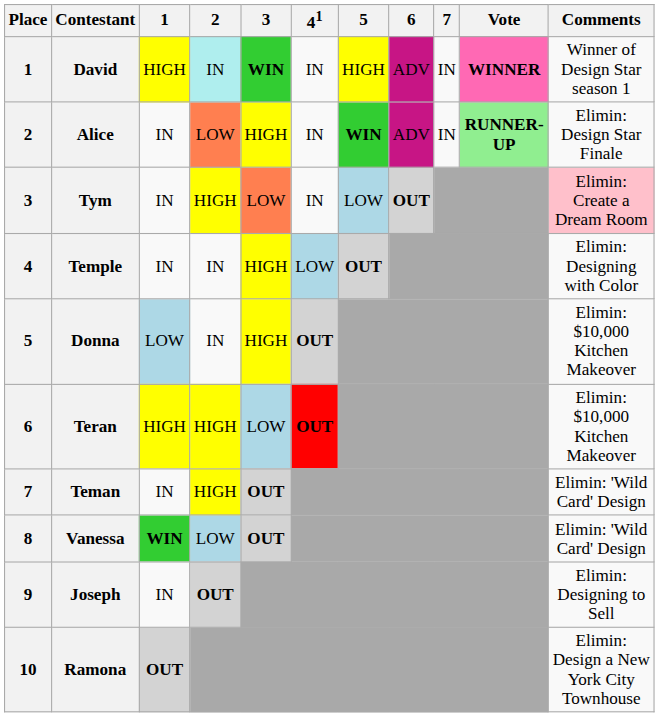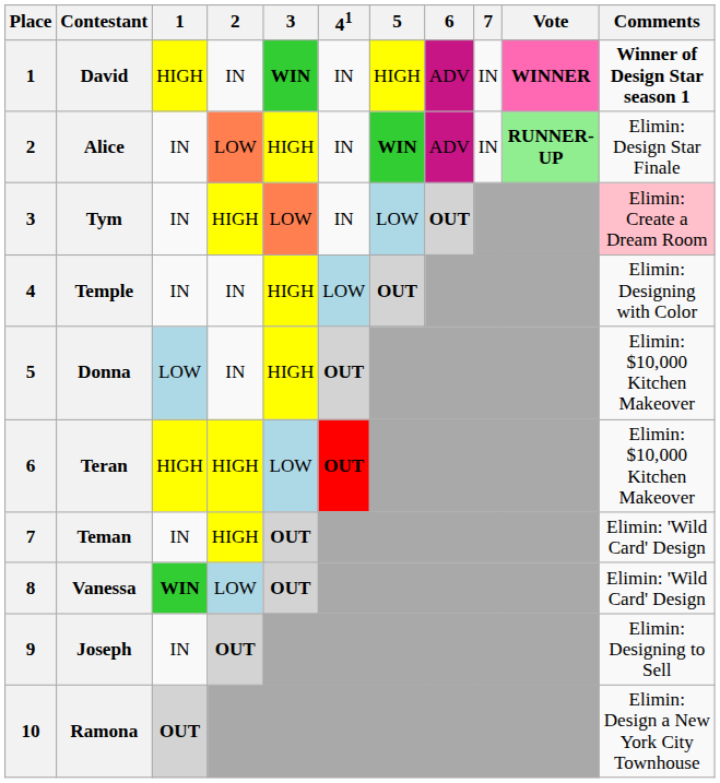David | 2: paleturquoise background -> no background
David | Comments: normal -> bold
